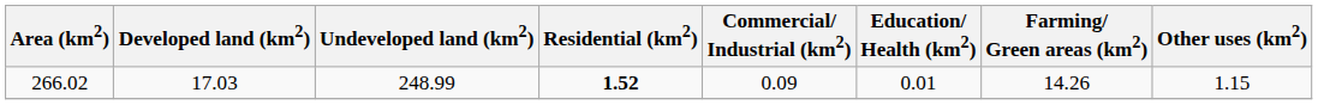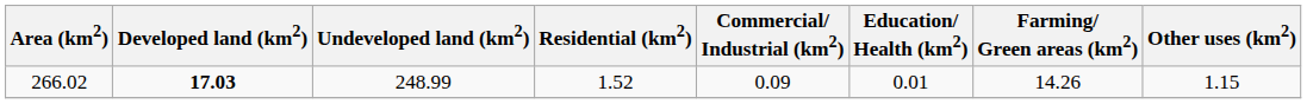266.02 | Developed land (km2): normal -> bold
266.02 | Residential (km2): bold -> normal
